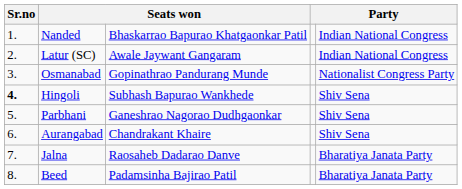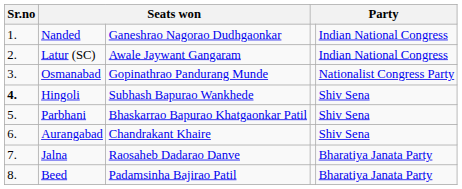Nanded | column 3: Bhaskarrao Bapurao Khatgaonkar Patil -> Ganeshrao Nagorao Dudhgaonkar
Parbhani | column 3: Ganeshrao Nagorao Dudhgaonkar -> Bhaskarrao Bapurao Khatgaonkar Patil
